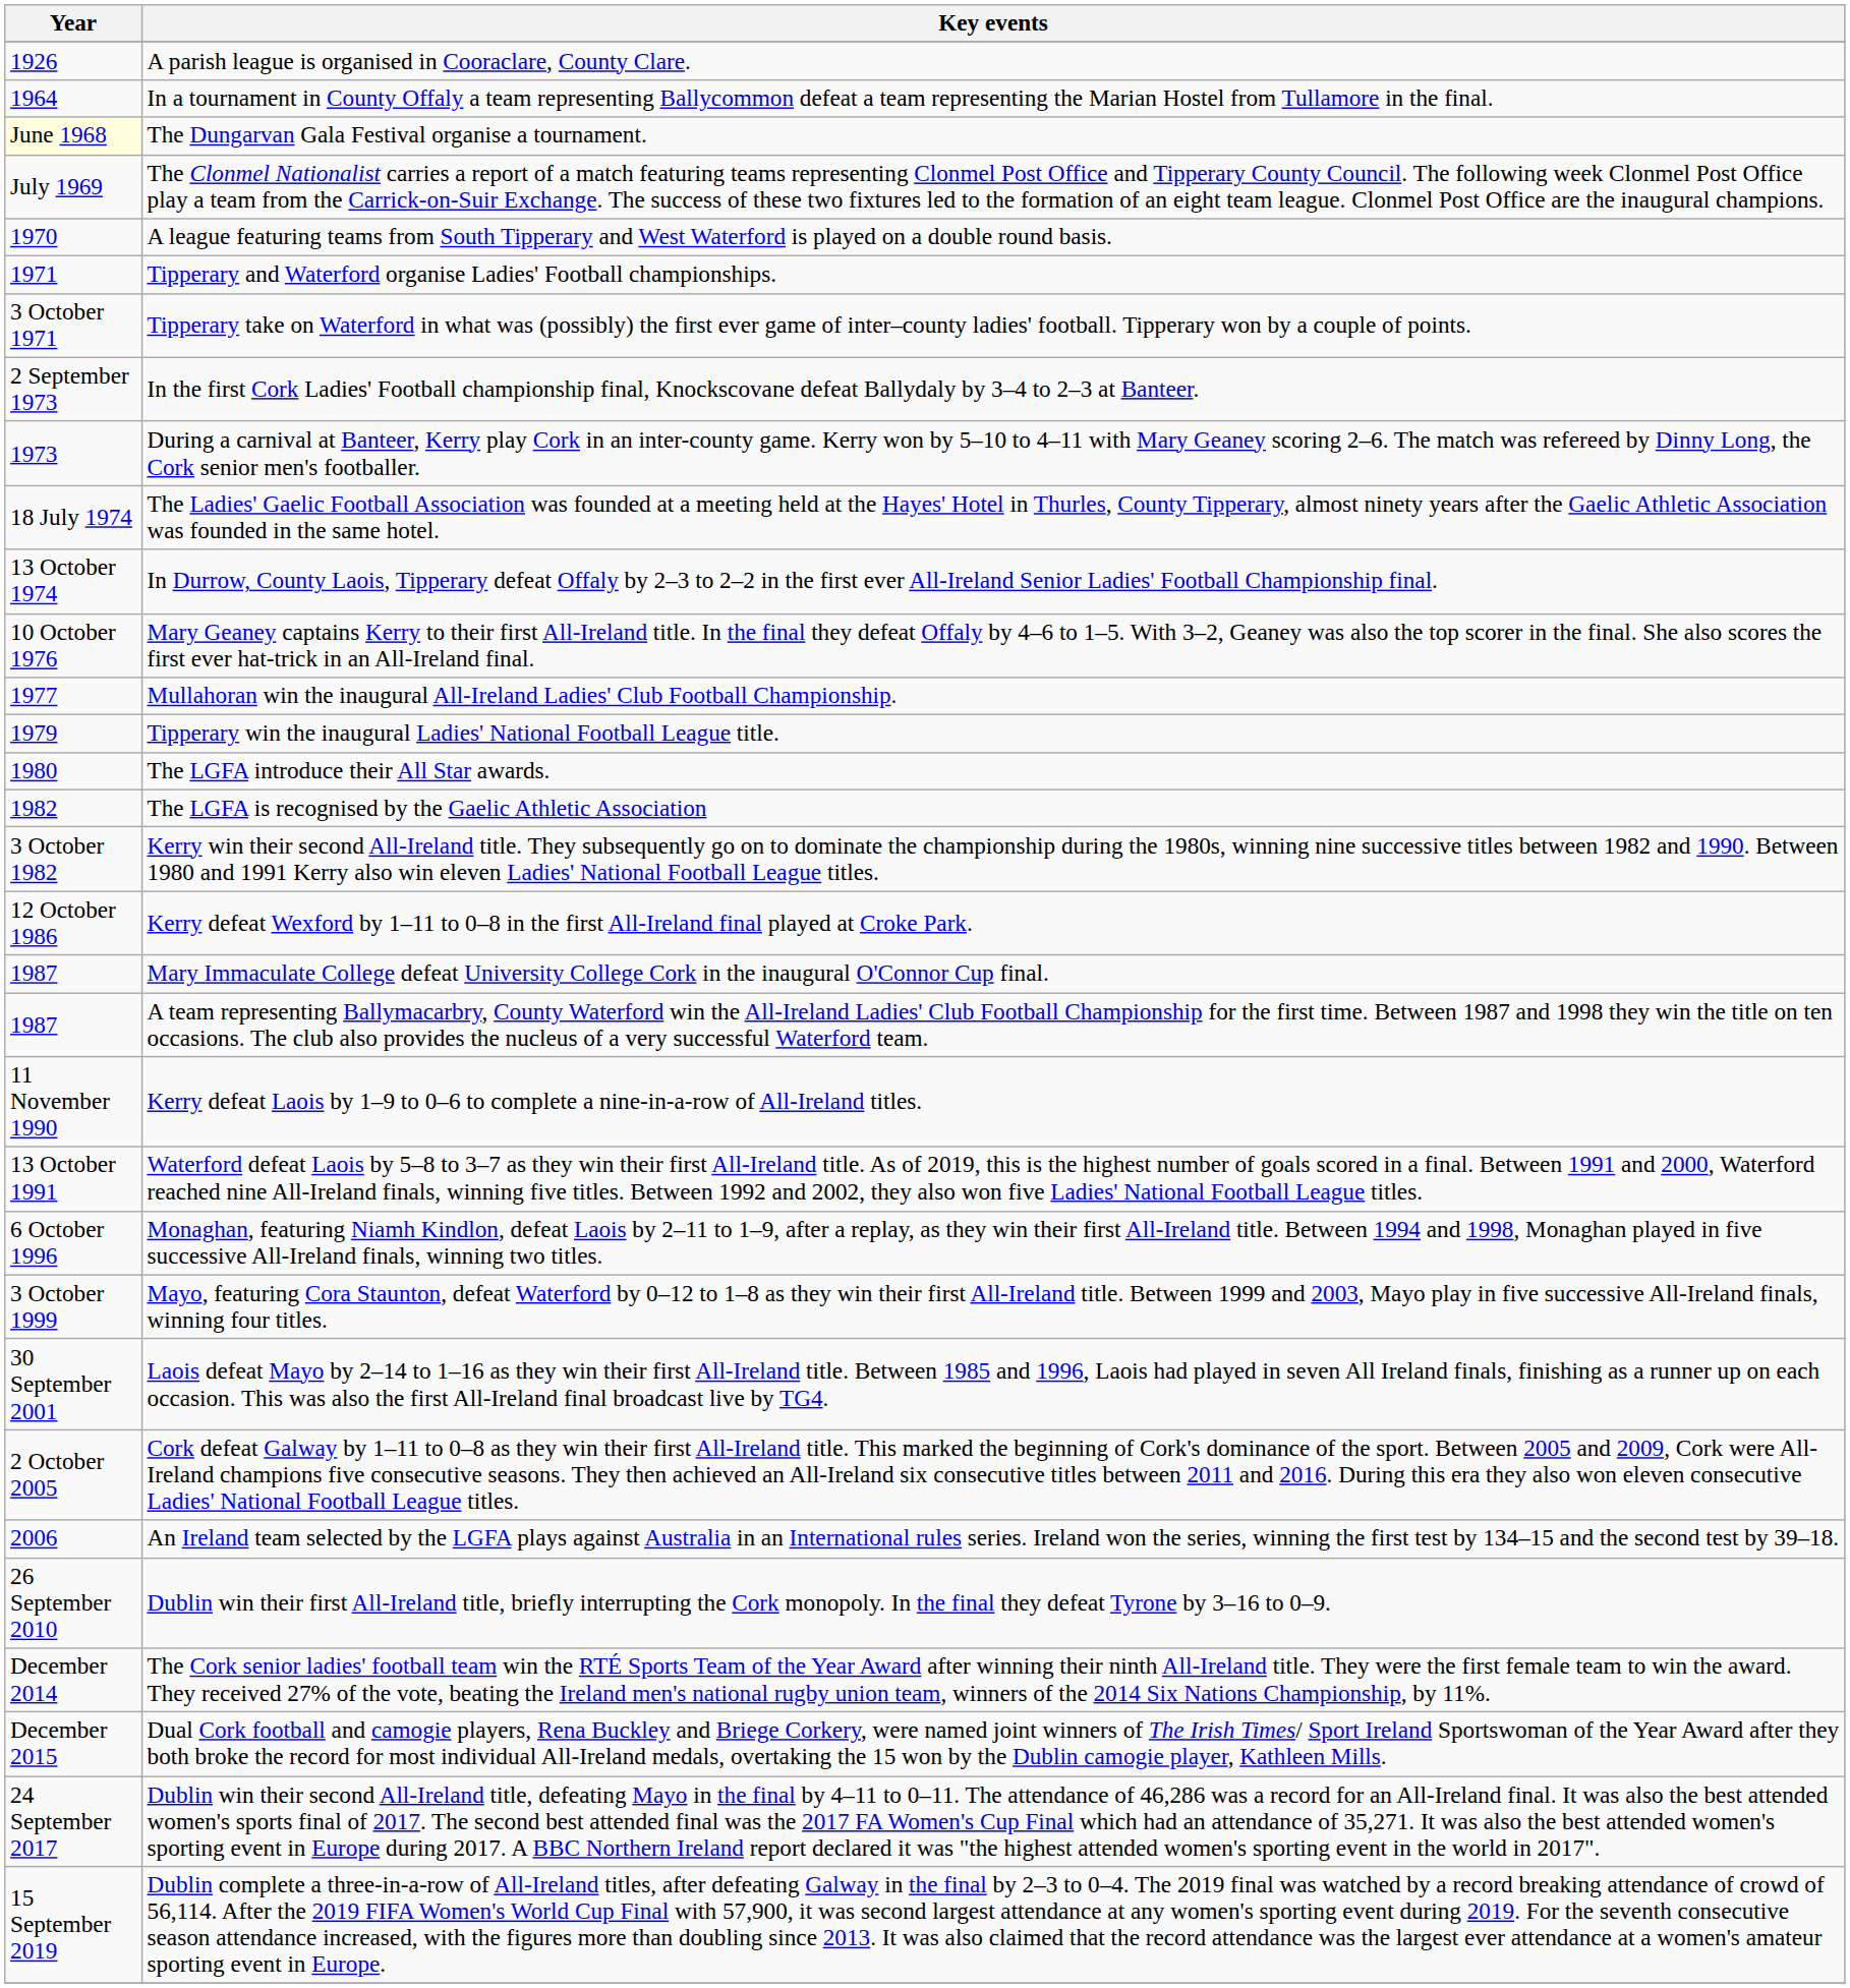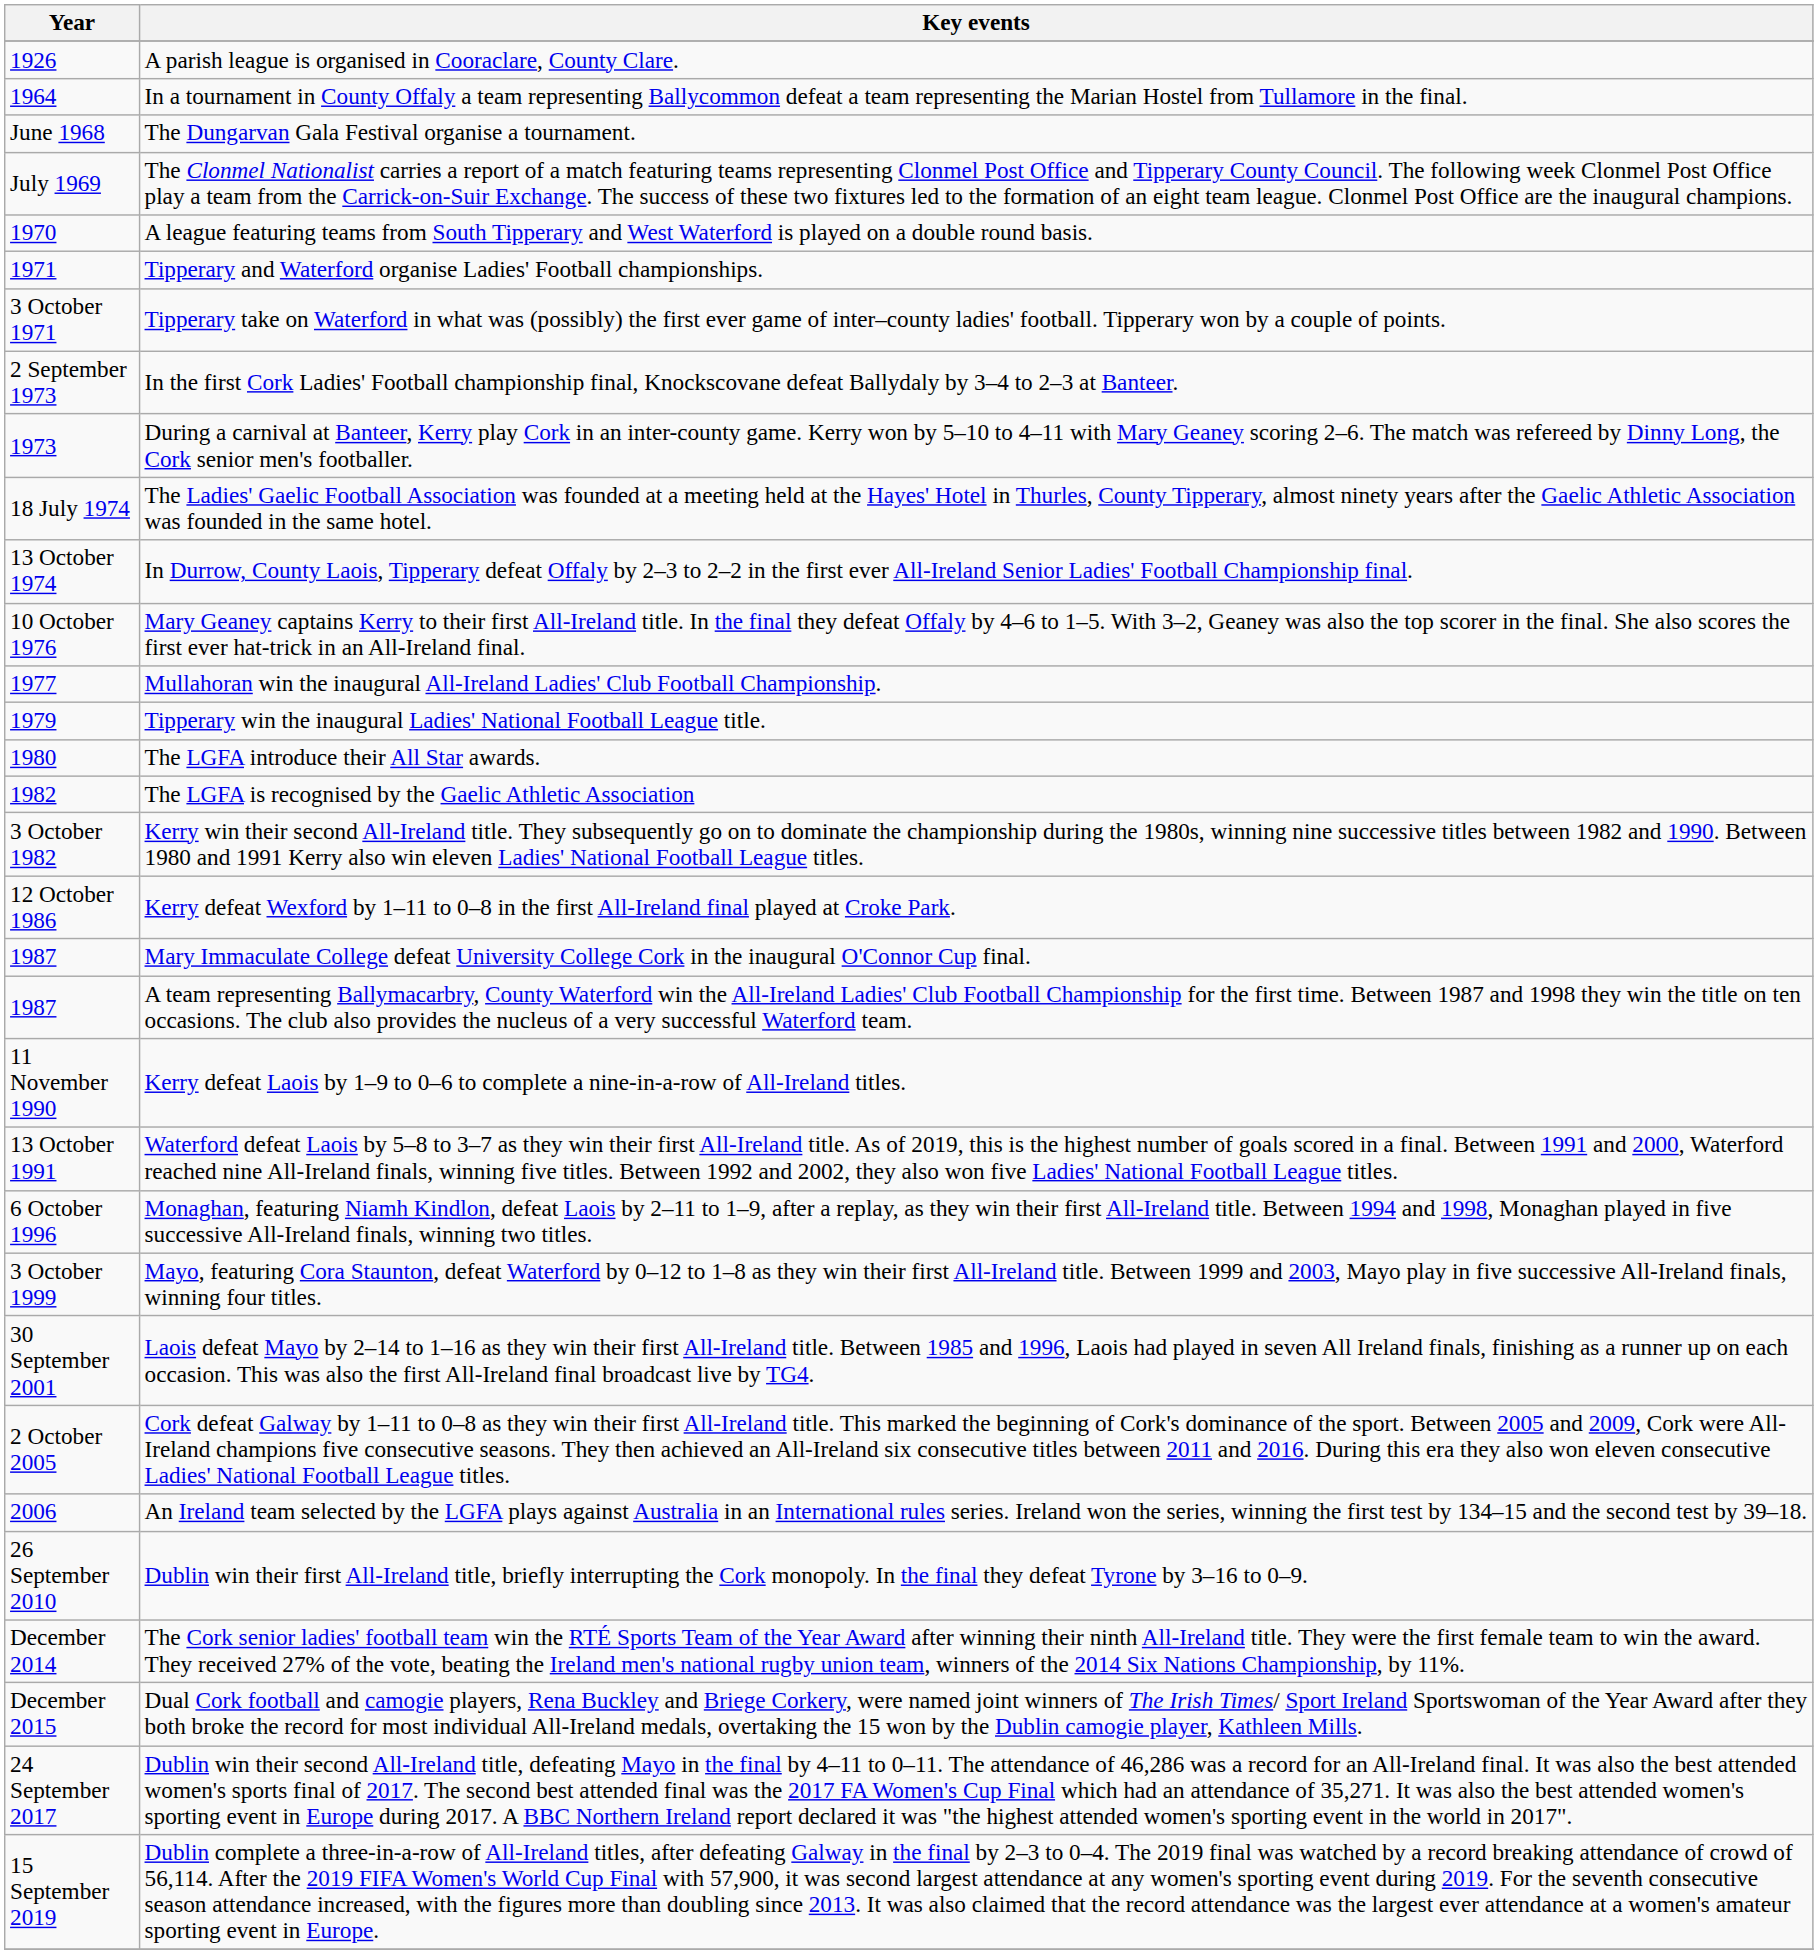The Dungarvan Gala Festival organise a tournament. | Year: lightyellow background -> no background
